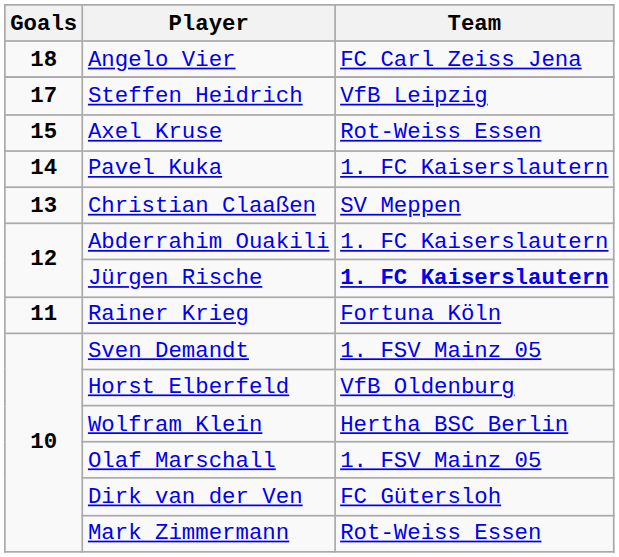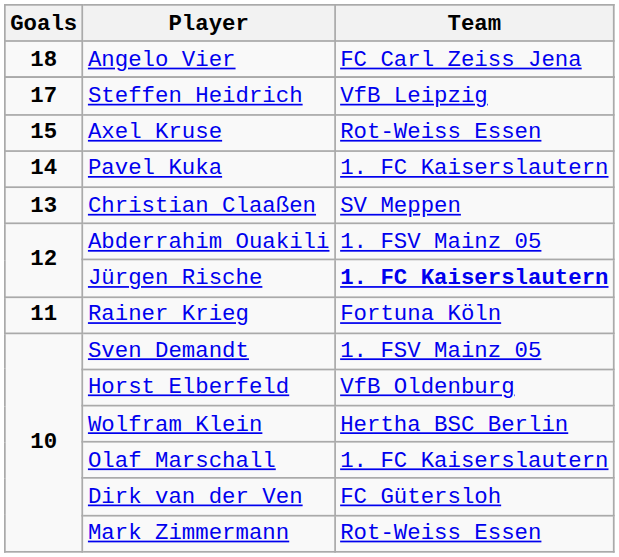Abderrahim Ouakili | Team: 1. FC Kaiserslautern -> 1. FSV Mainz 05
Olaf Marschall | Team: 1. FSV Mainz 05 -> 1. FC Kaiserslautern
